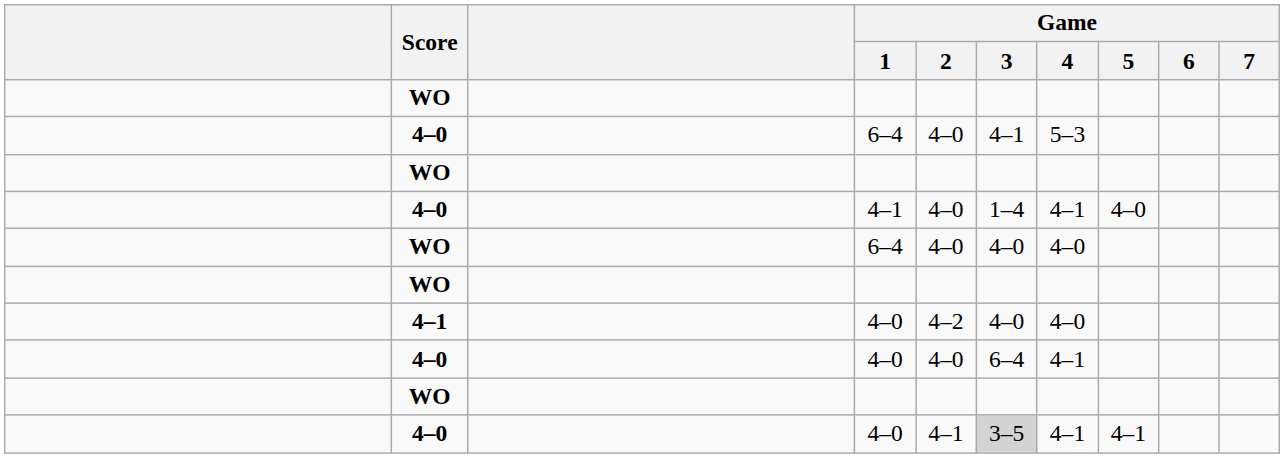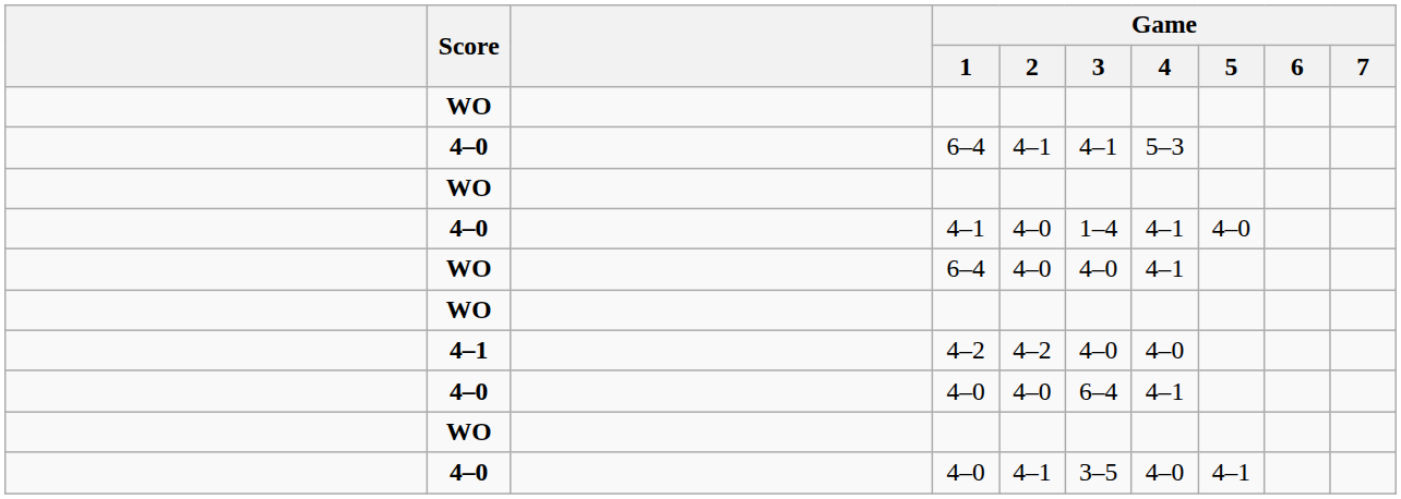row 4 | Game / 2: 4–0 -> 4–1
row 7 | Game / 4: 4–0 -> 4–1
row 9 | Game / 1: 4–0 -> 4–2
row 12 | Game / 3: lightgrey background -> no background
row 12 | Game / 4: 4–1 -> 4–0
